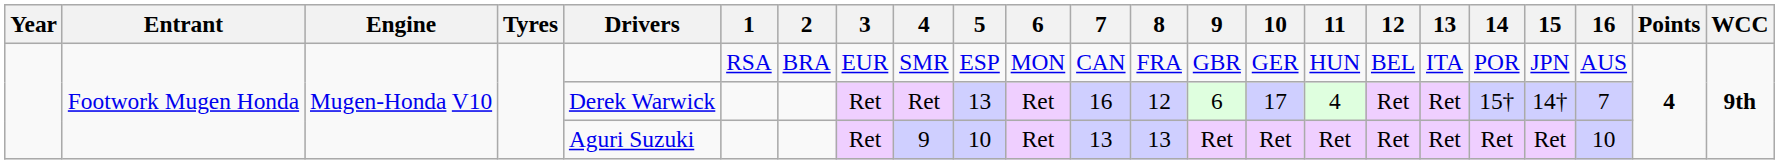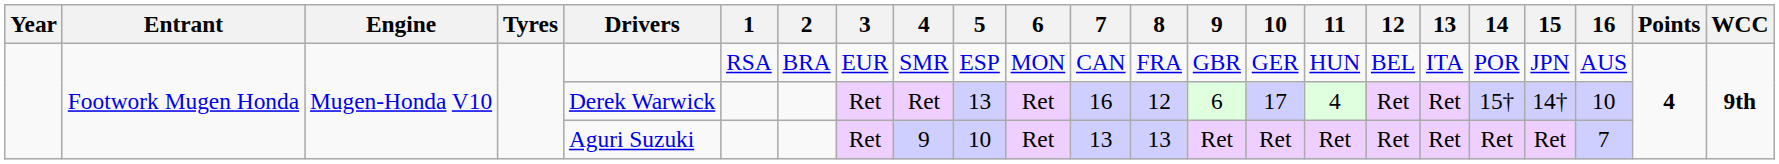row 3 | 16: 7 -> 10
row 4 | 16: 10 -> 7
